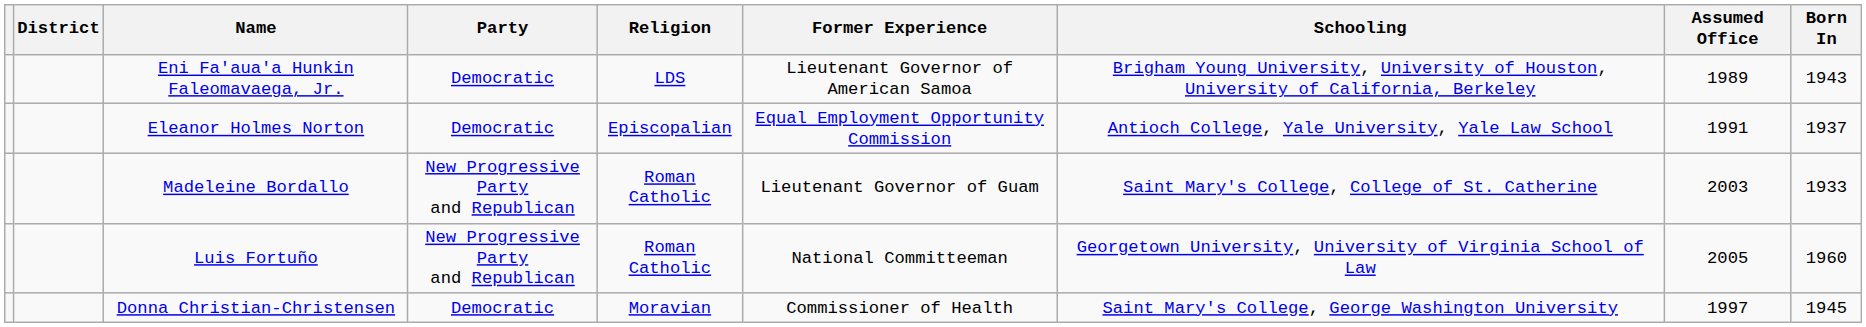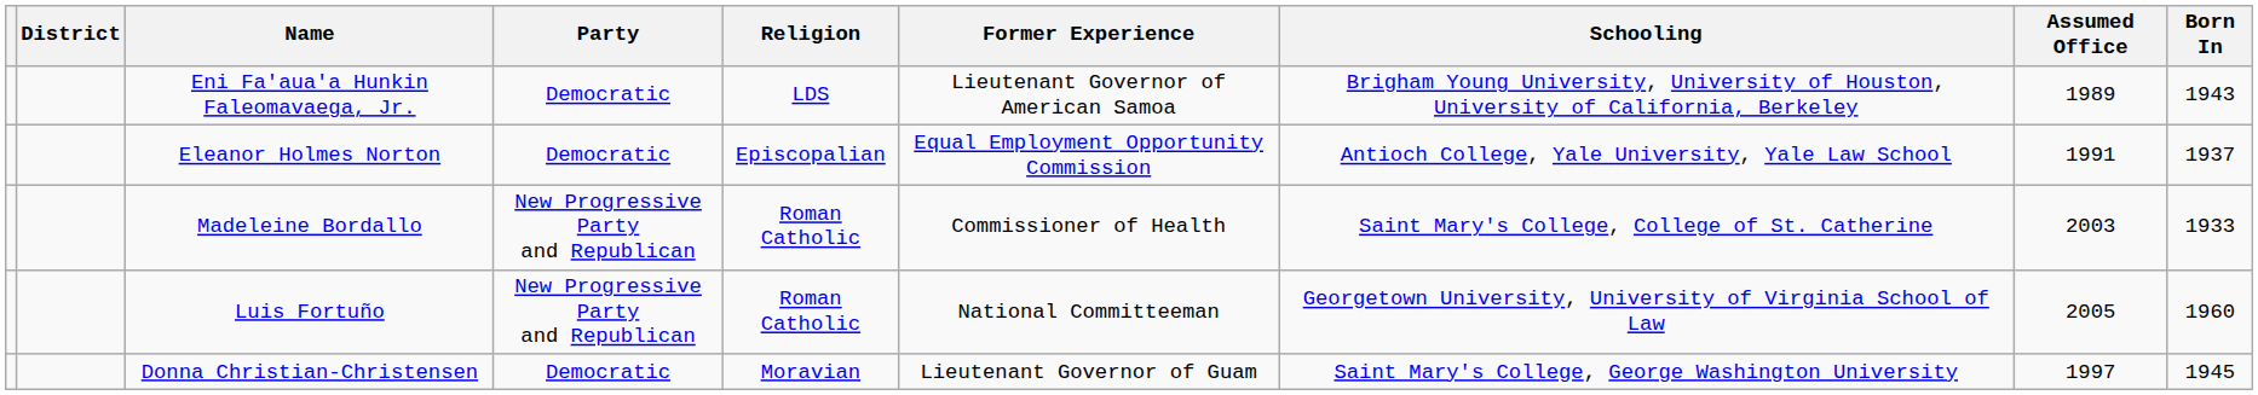Madeleine Bordallo | Former Experience: Lieutenant Governor of Guam -> Commissioner of Health
Donna Christian-Christensen | Former Experience: Commissioner of Health -> Lieutenant Governor of Guam
